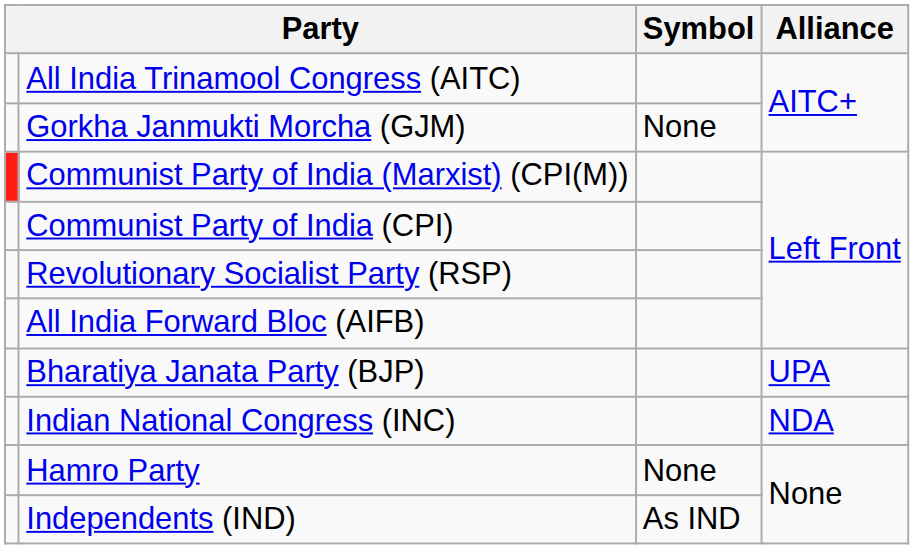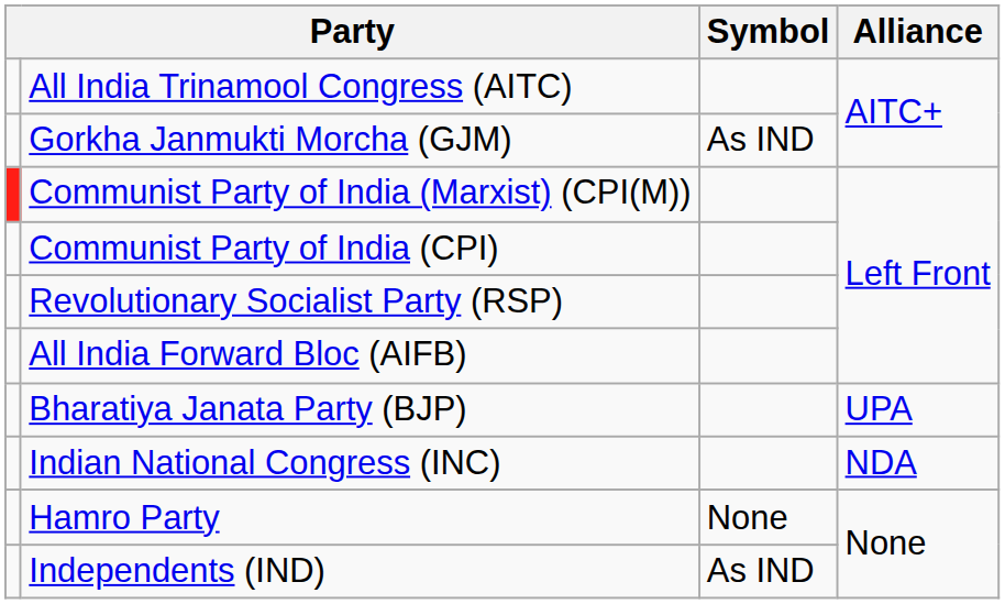Gorkha Janmukti Morcha (GJM) | Symbol: None -> As IND
